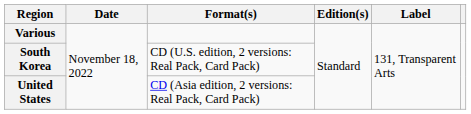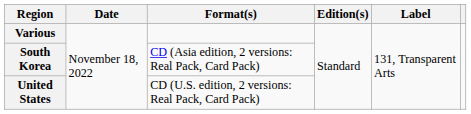South Korea | Format(s): CD (U.S. edition, 2 versions: Real Pack, Card Pack) -> CD (Asia edition, 2 versions: Real Pack, Card Pack)
United States | Format(s): CD (Asia edition, 2 versions: Real Pack, Card Pack) -> CD (U.S. edition, 2 versions: Real Pack, Card Pack)
